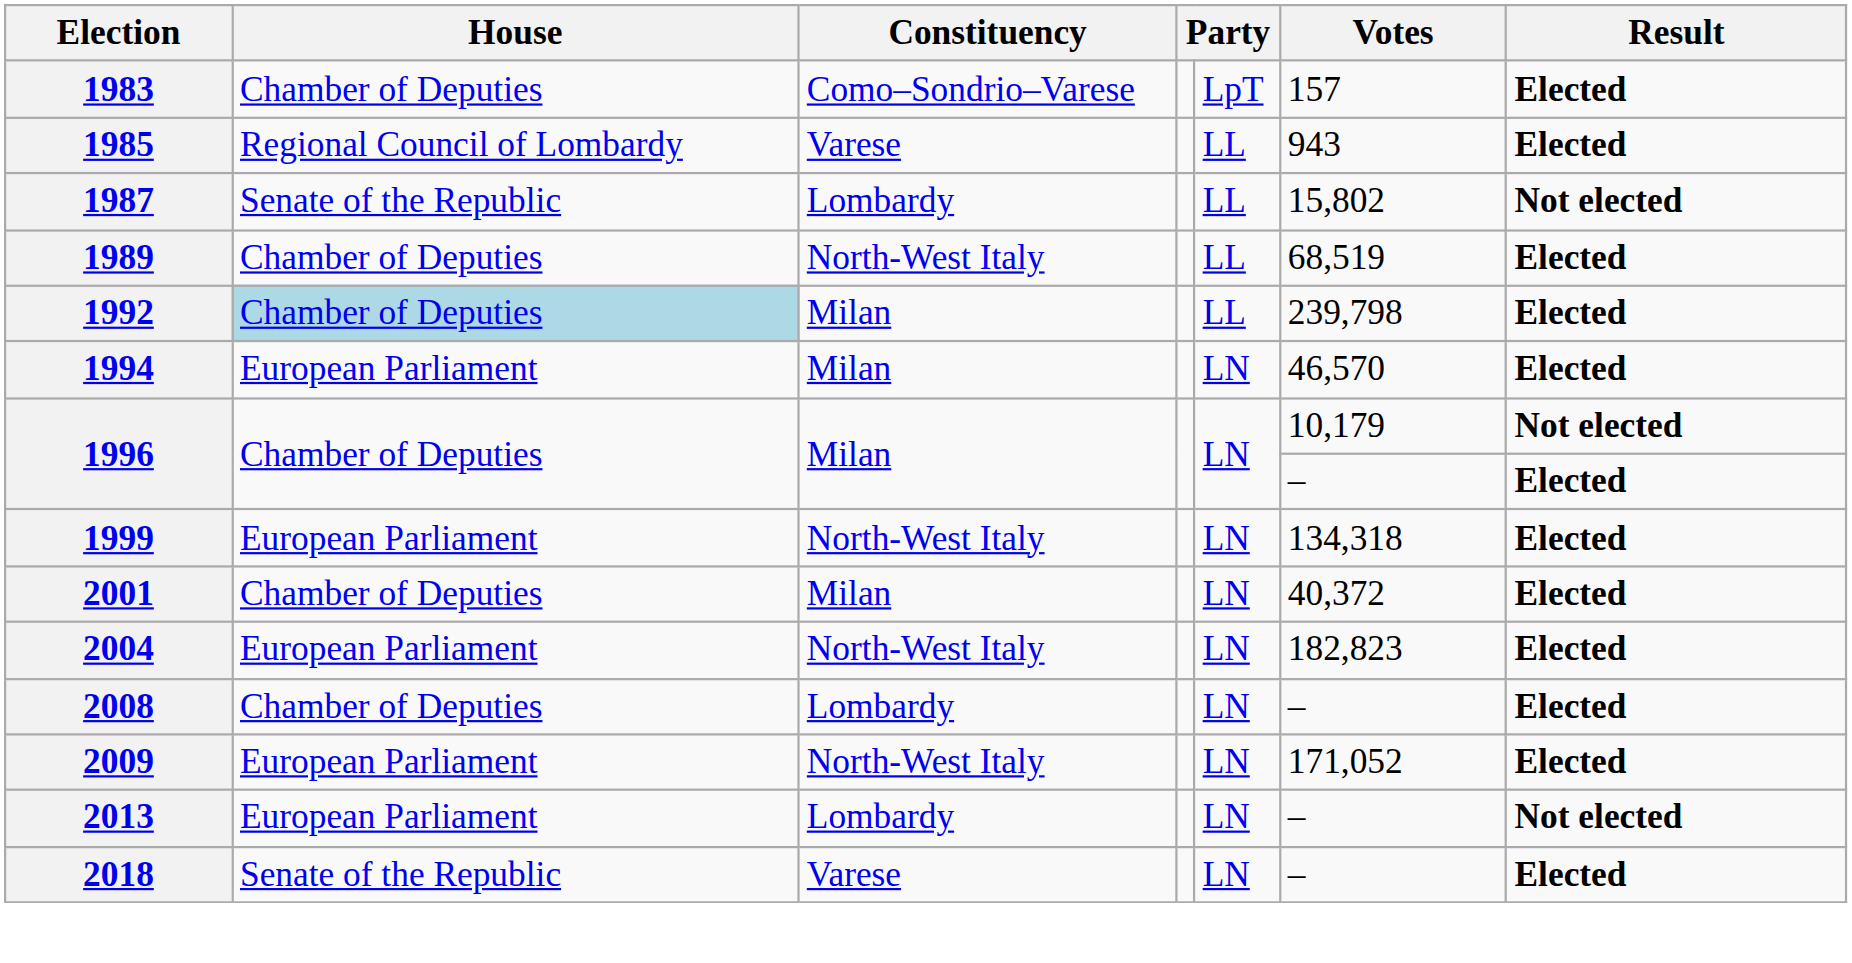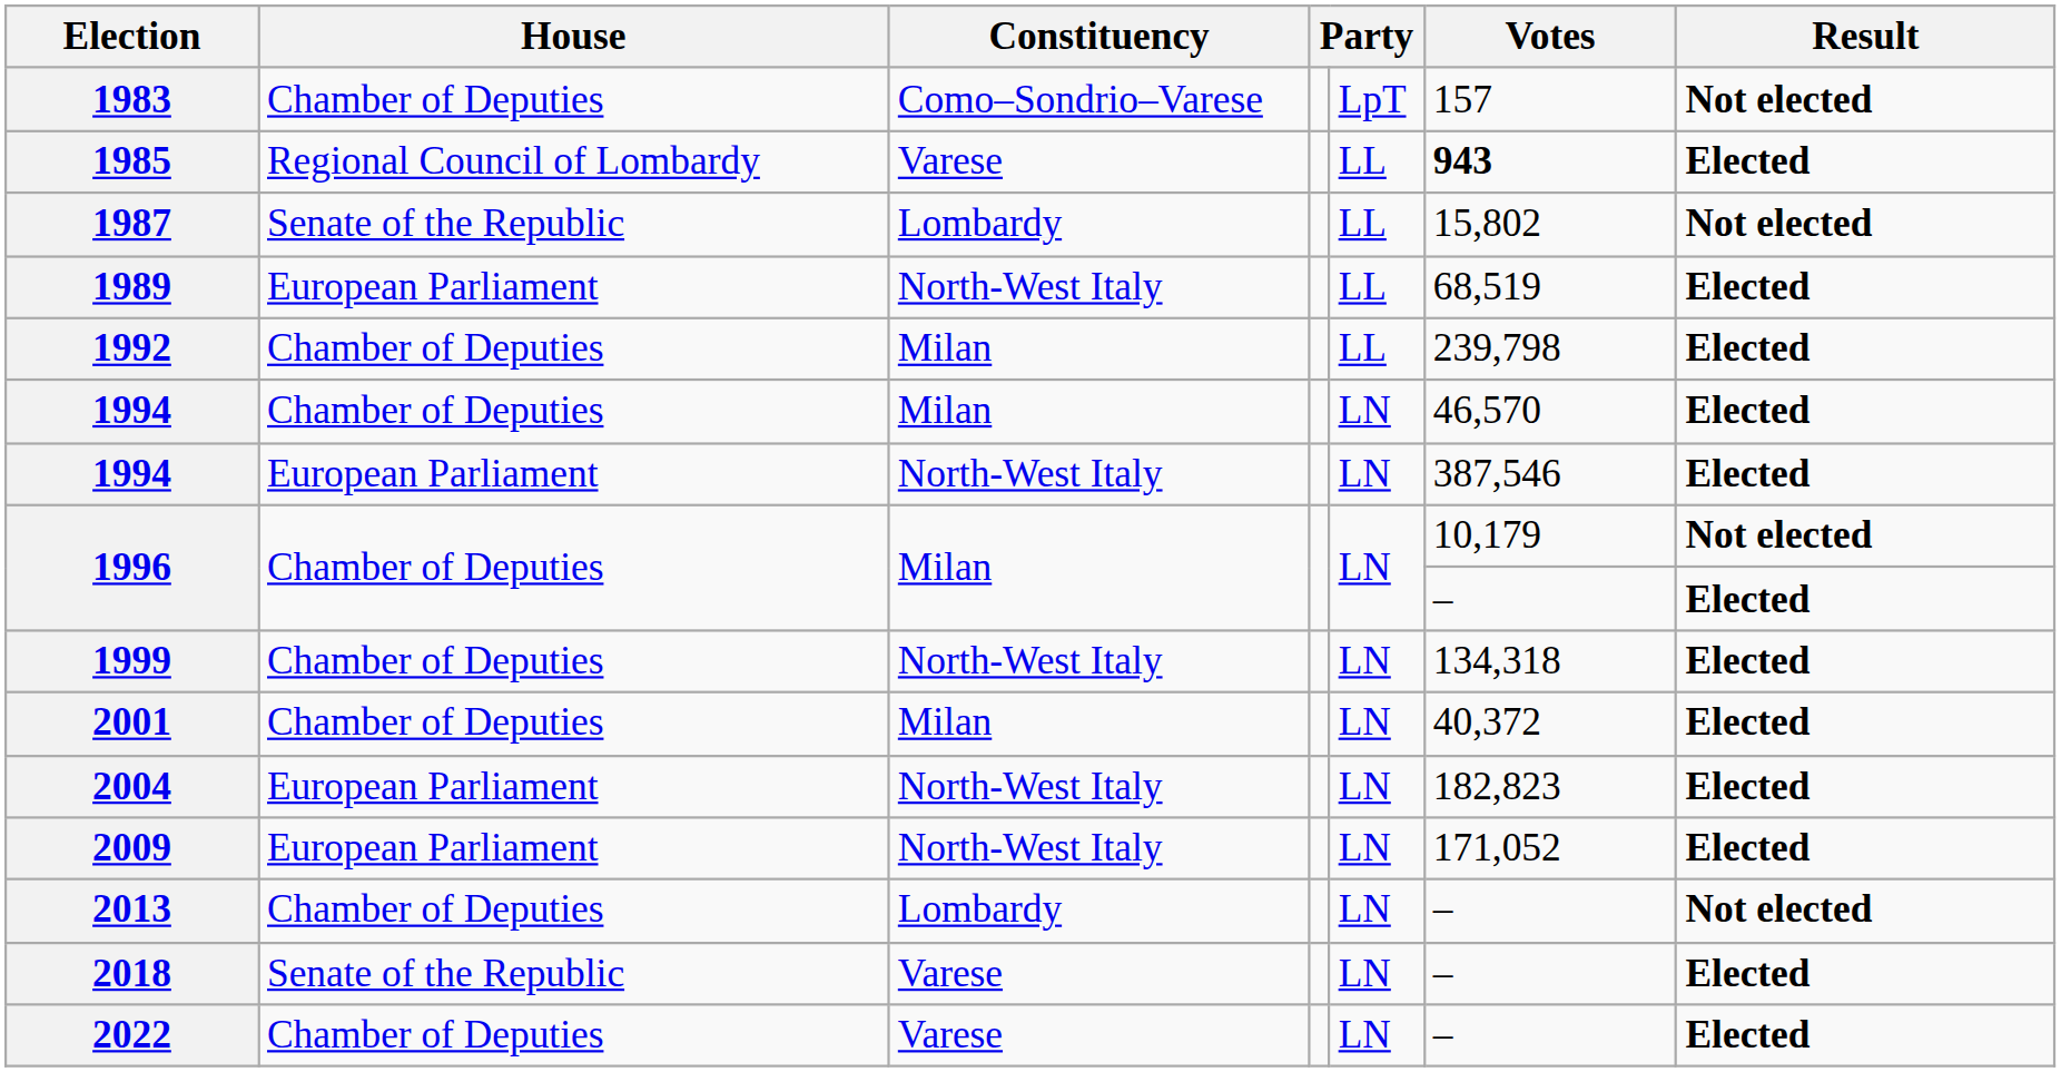1983 | Result: Elected -> Not elected
1985 | Votes: normal -> bold
1989 | House: Chamber of Deputies -> European Parliament
1992 | House: lightblue background -> no background
1994 / Milan | House: European Parliament -> Chamber of Deputies
+ row: 1994 | European Parliament | North-West Italy | LN | 387,546 | Elected
1999 | House: European Parliament -> Chamber of Deputies
- row: 2008 | Chamber of Deputies | Lombardy | LN | – | Elected
2013 | House: European Parliament -> Chamber of Deputies
+ row: 2022 | Chamber of Deputies | Varese | LN | – | Elected
